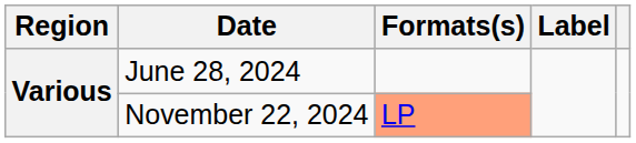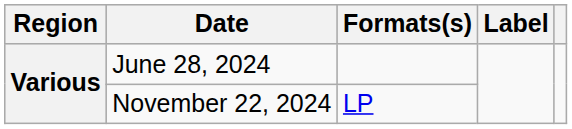November 22, 2024 | Formats(s): lightsalmon background -> no background
